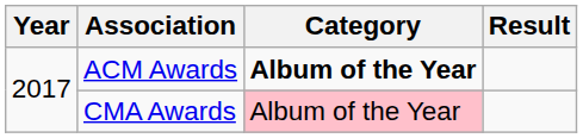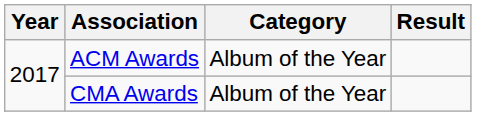ACM Awards | Category: bold -> normal
CMA Awards | Category: pink background -> no background
